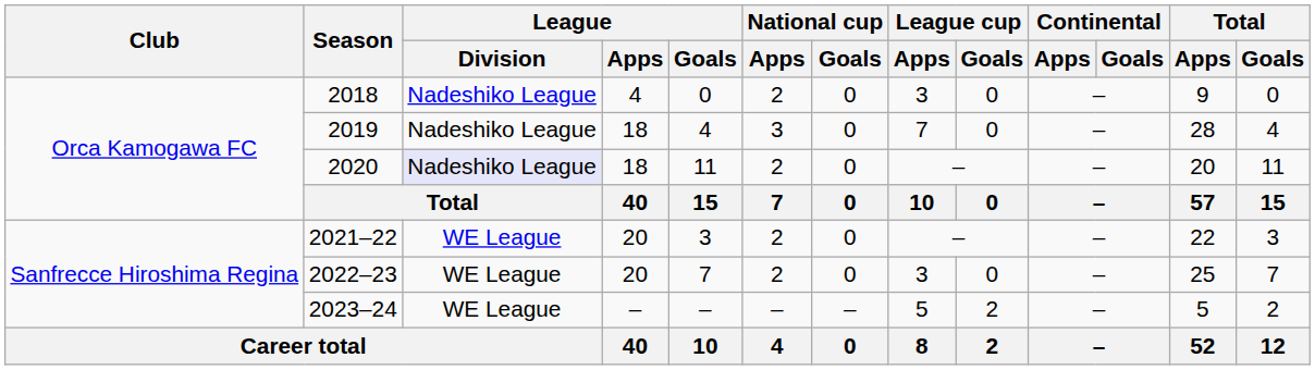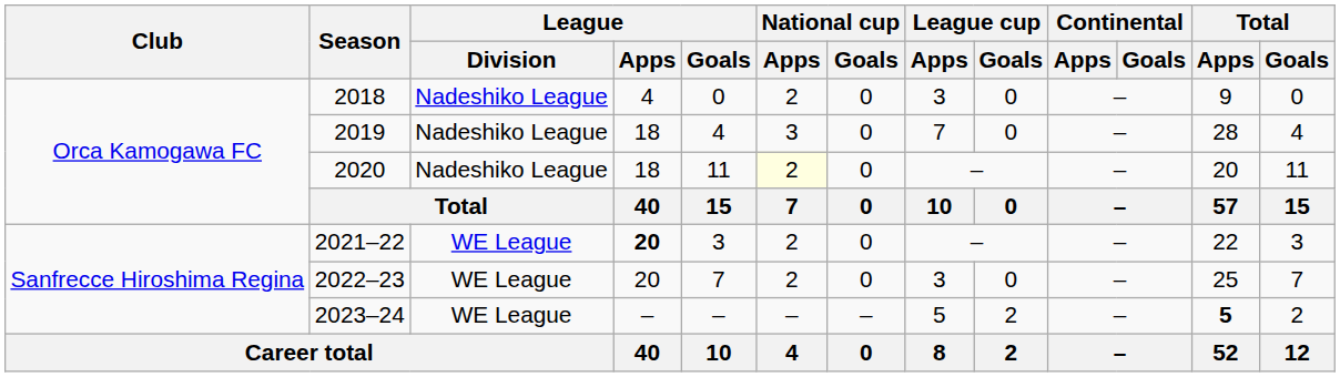2020 | League / Division: lavender background -> no background
2020 | National cup / Apps: no background -> lightyellow background
2021–22 | League / Apps: normal -> bold
2023–24 | Total / Apps: normal -> bold
